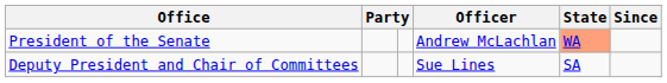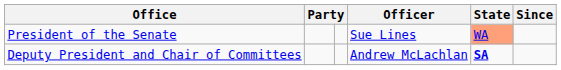President of the Senate | Officer: Andrew McLachlan -> Sue Lines
Deputy President and Chair of Committees | Officer: Sue Lines -> Andrew McLachlan
Deputy President and Chair of Committees | State: normal -> bold
